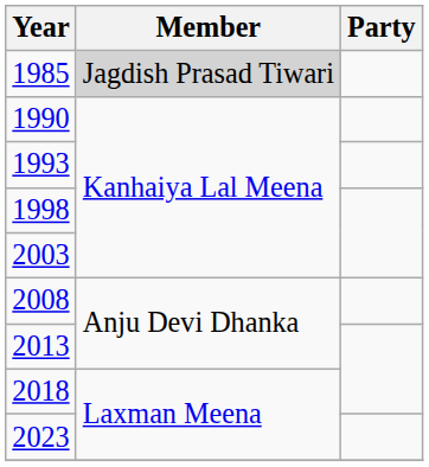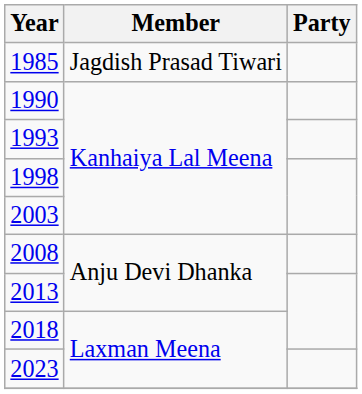1985 | Member: lightgrey background -> no background
